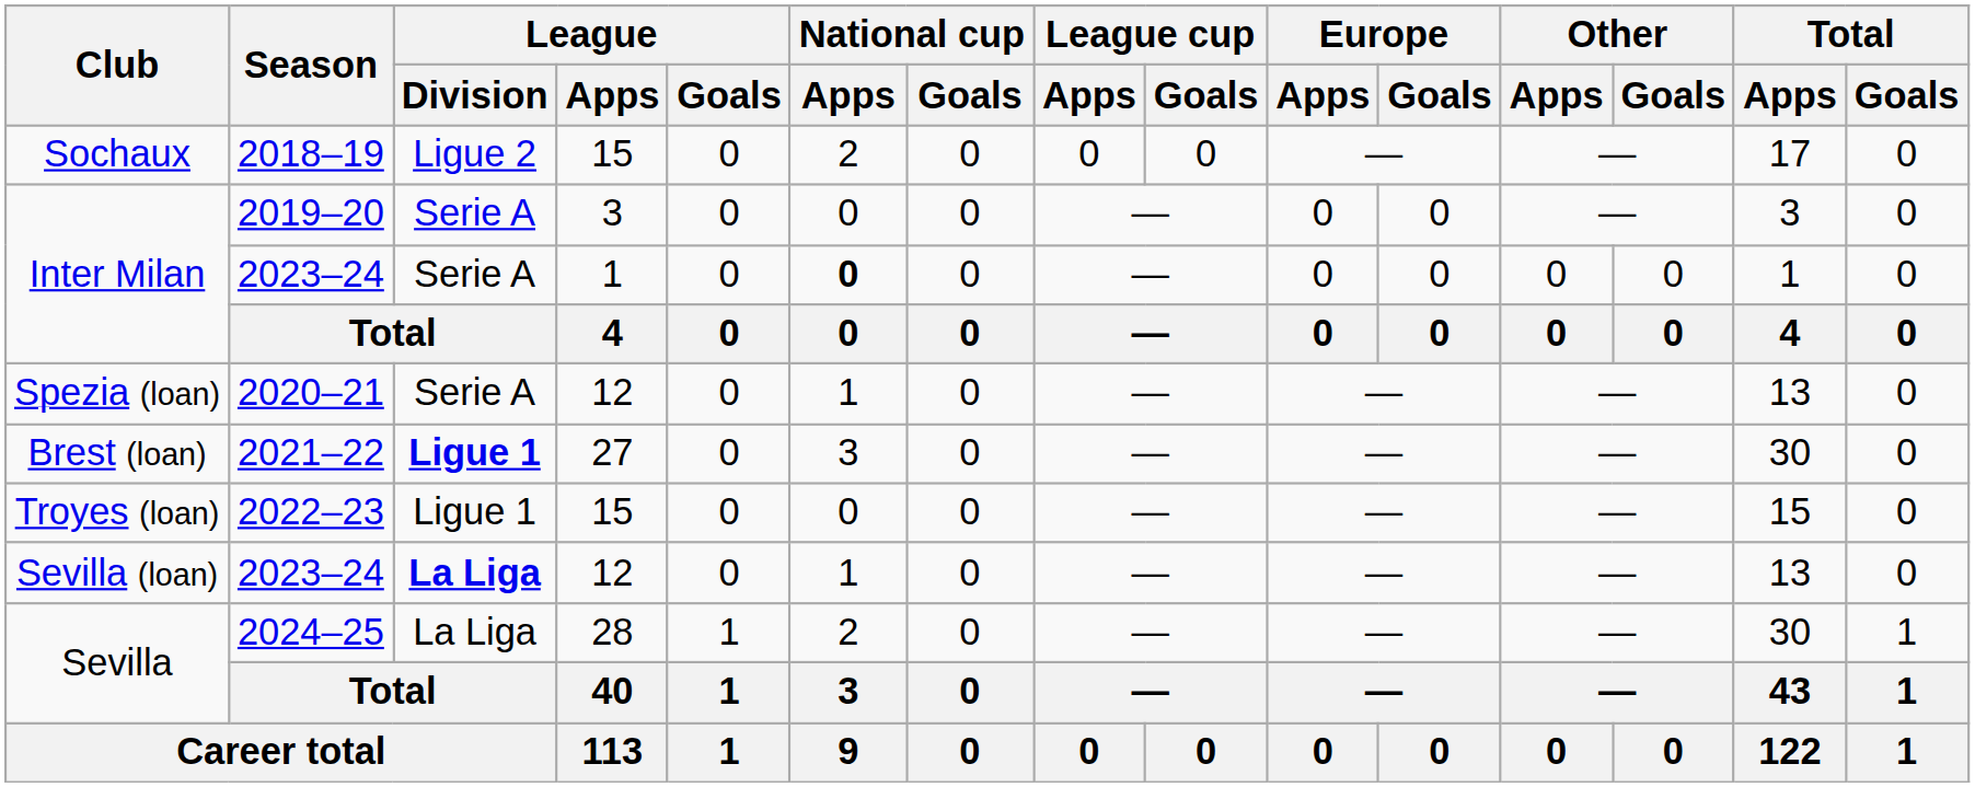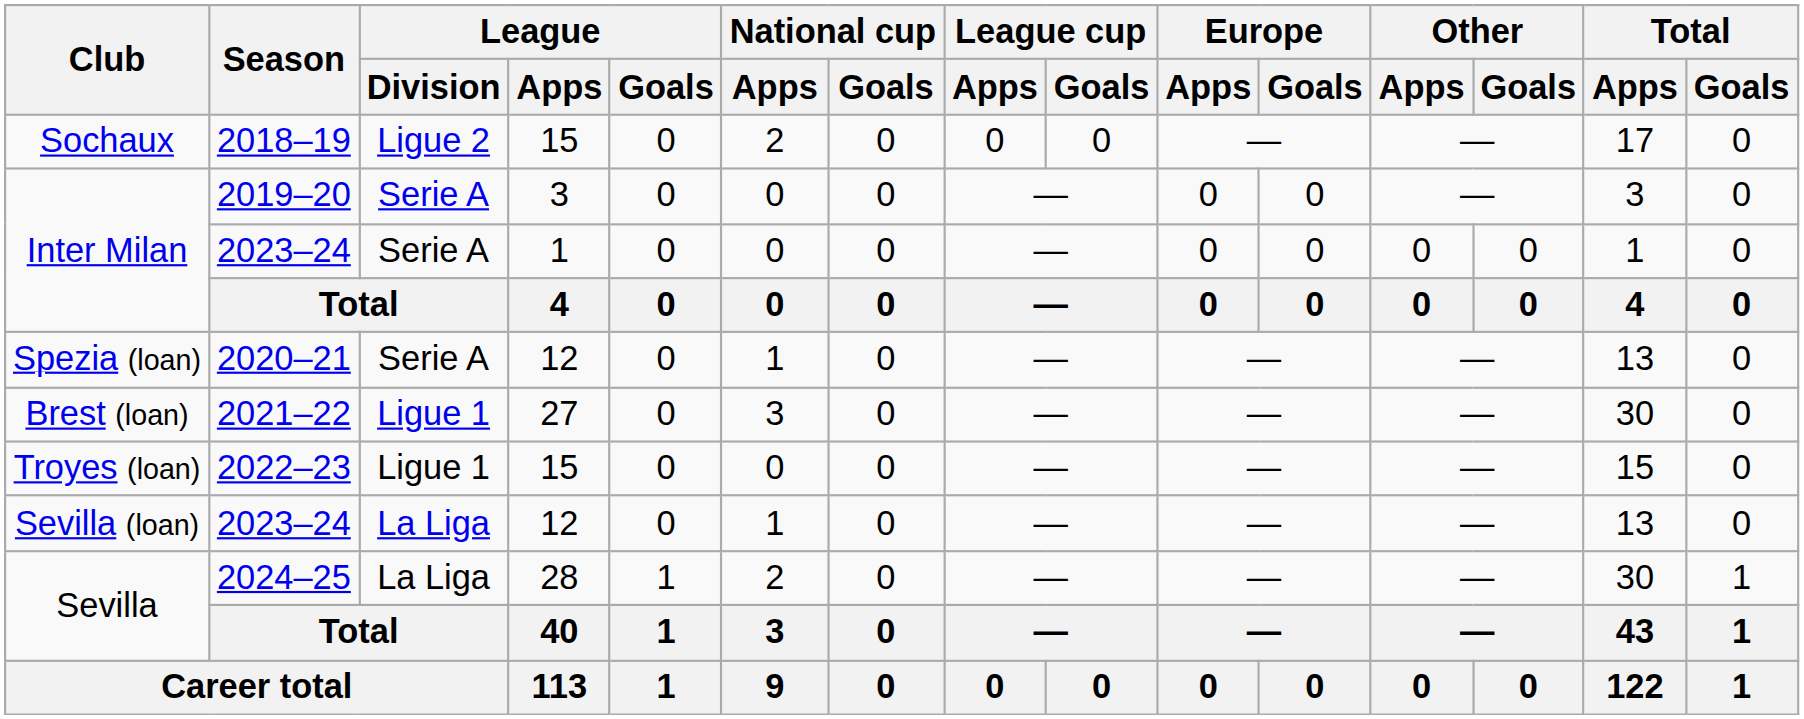Inter Milan / 2023–24 | National cup / Apps: bold -> normal
Brest (loan) | League / Division: bold -> normal
Sevilla (loan) | League / Division: bold -> normal
